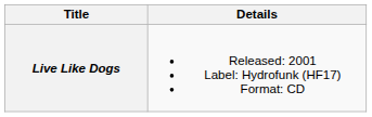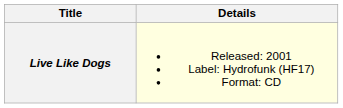Live Like Dogs | Details: no background -> lightyellow background
